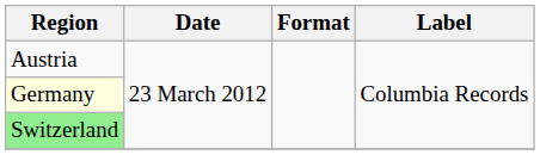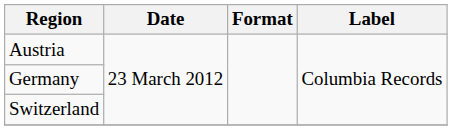Germany | Region: lightyellow background -> no background
Switzerland | Region: lightgreen background -> no background
